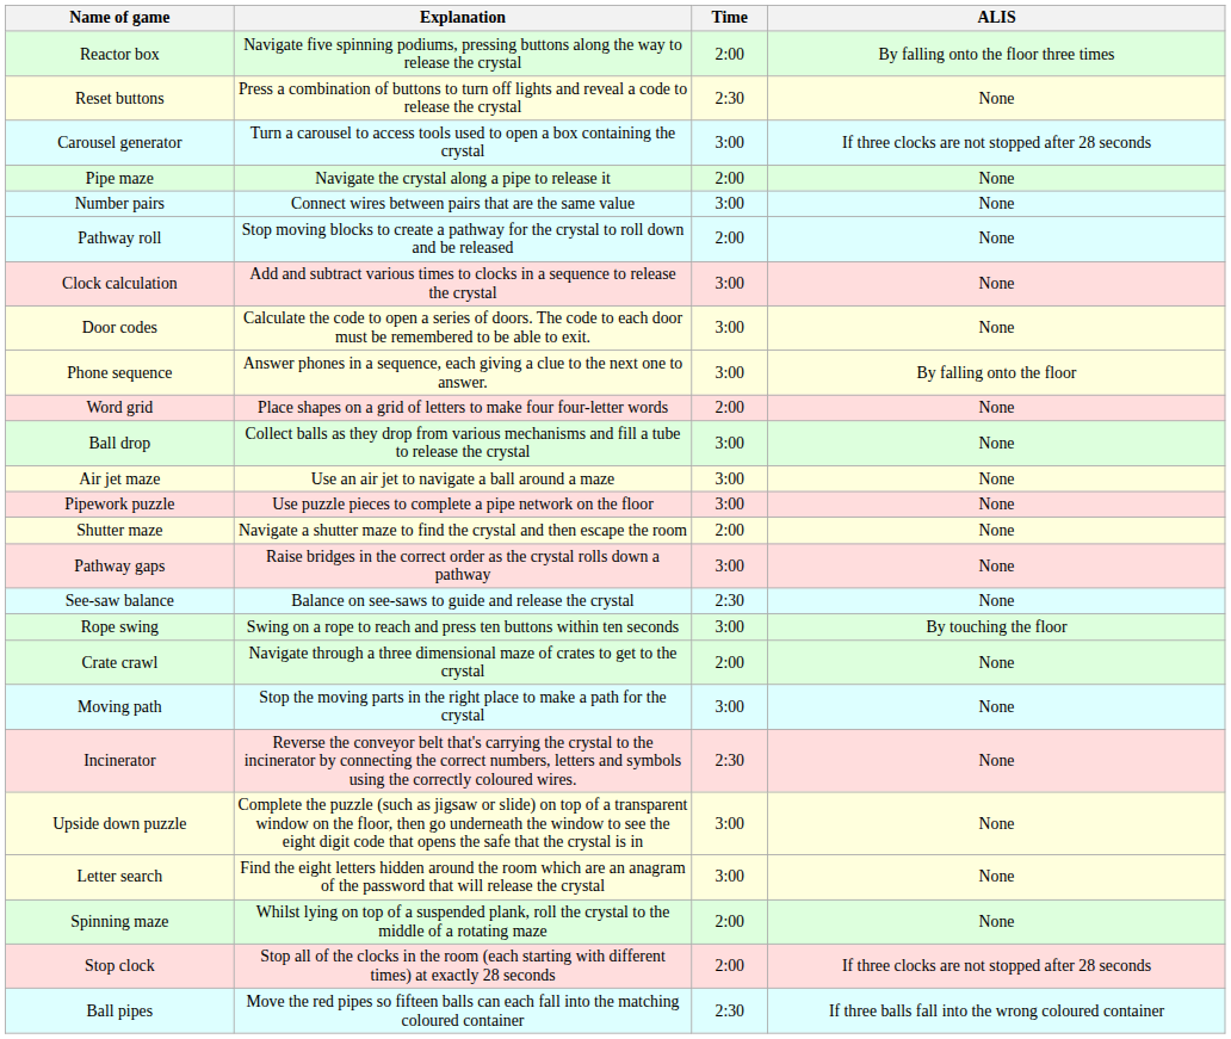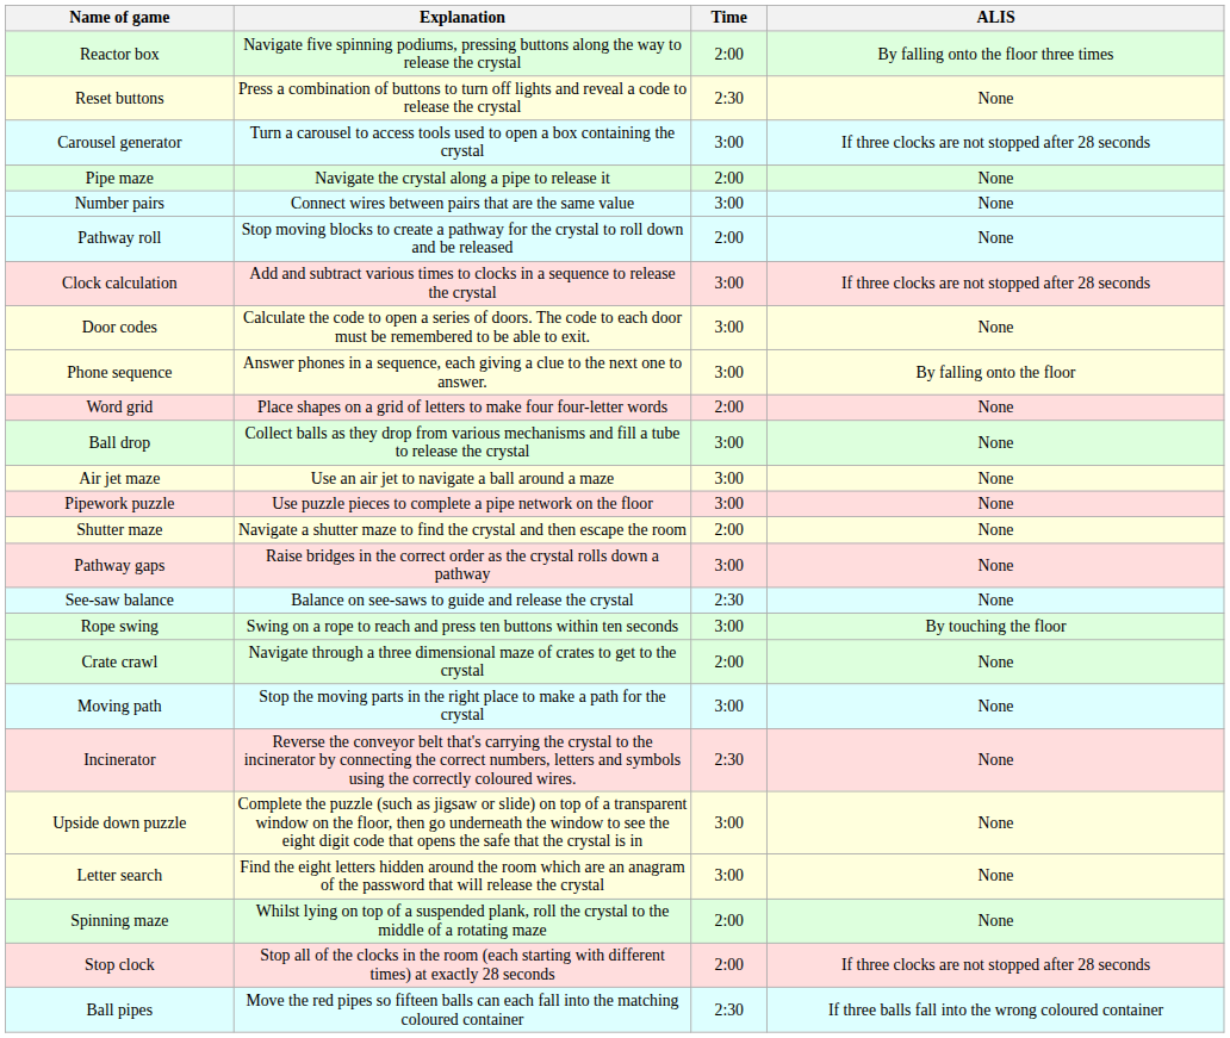Clock calculation | ALIS: None -> If three clocks are not stopped after 28 seconds
